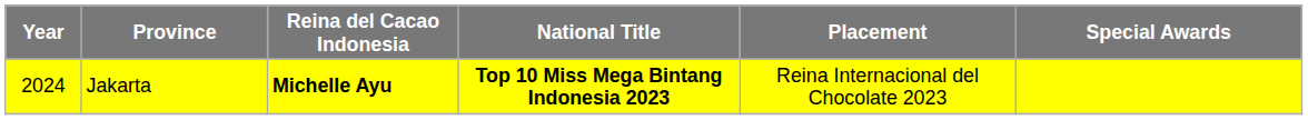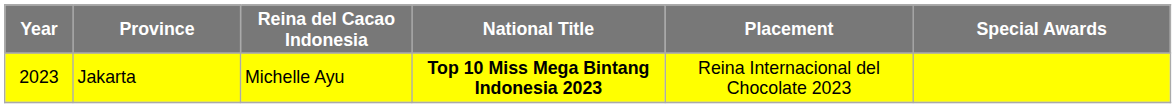Jakarta | Year: 2024 -> 2023
Jakarta | Reina del Cacao Indonesia: bold -> normal
